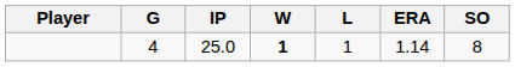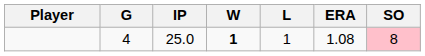row 2 | ERA: 1.14 -> 1.08
row 2 | SO: no background -> pink background
